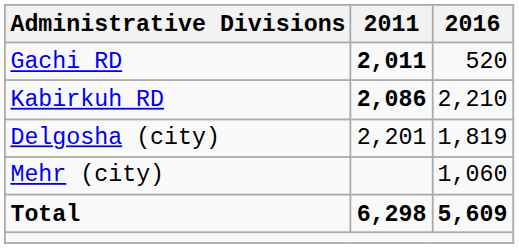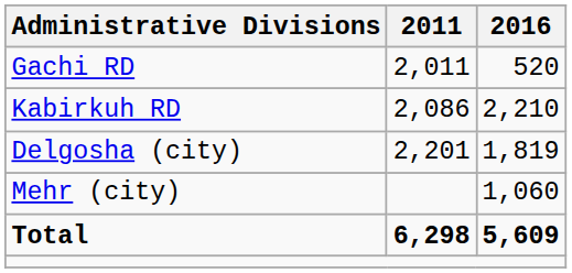Gachi RD | 2011: bold -> normal
Kabirkuh RD | 2011: bold -> normal
